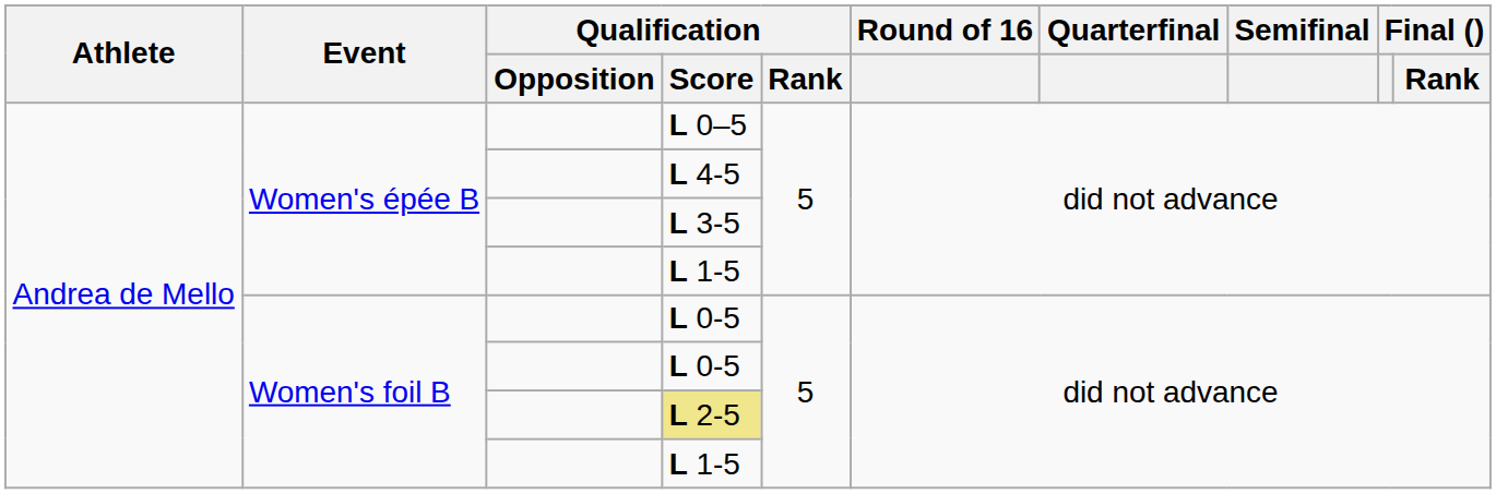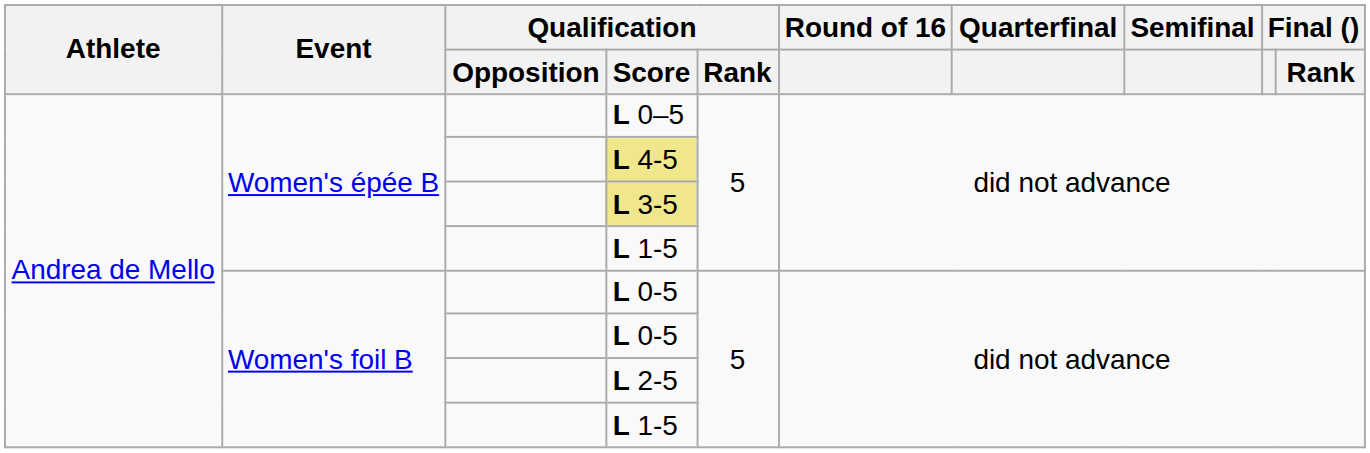L 4-5 | Qualification / Score: no background -> khaki background
L 3-5 | Qualification / Score: no background -> khaki background
L 2-5 | Qualification / Score: khaki background -> no background
